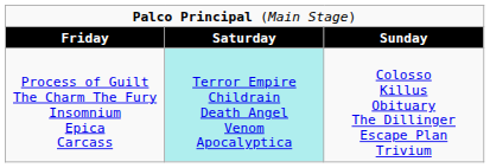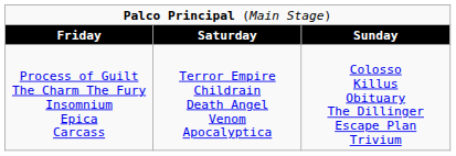Process of Guilt The Charm The Fury Insomnium Epica Carcass | column 2: paleturquoise background -> no background
